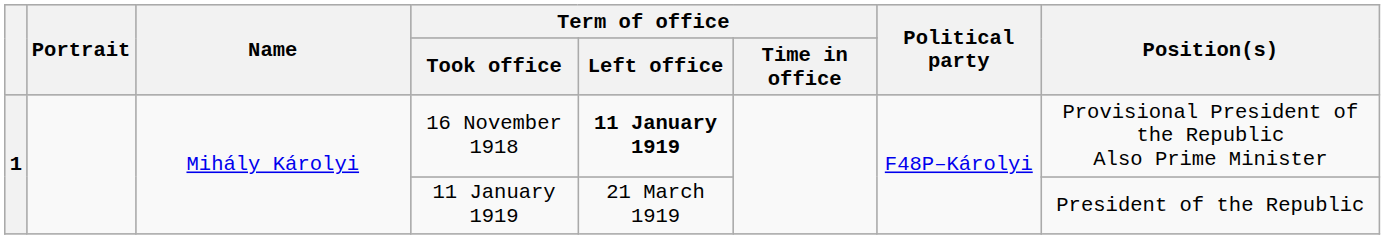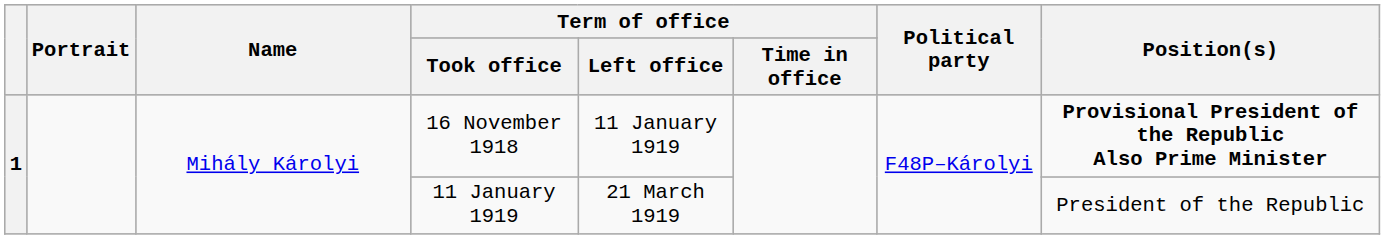16 November 1918 | Term of office / Left office: bold -> normal
16 November 1918 | Position(s): normal -> bold
